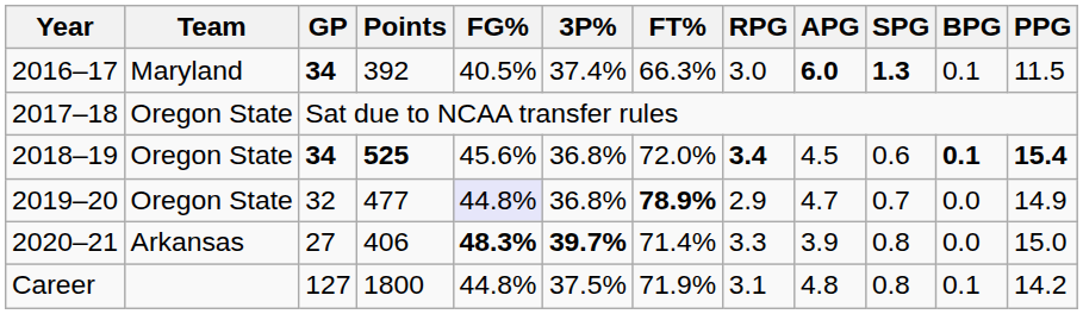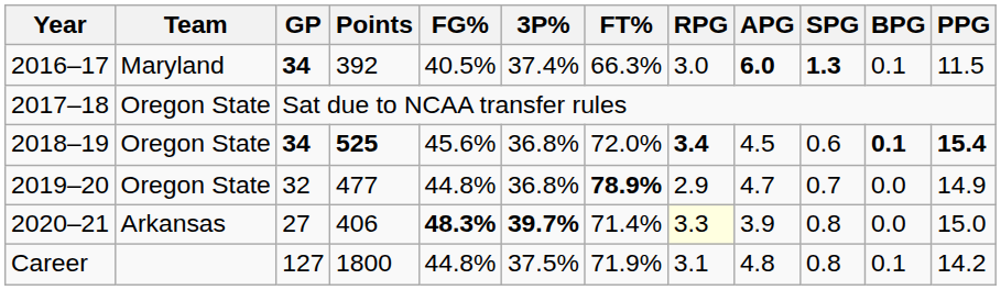2019–20 | FG%: lavender background -> no background
2020–21 | RPG: no background -> lightyellow background
